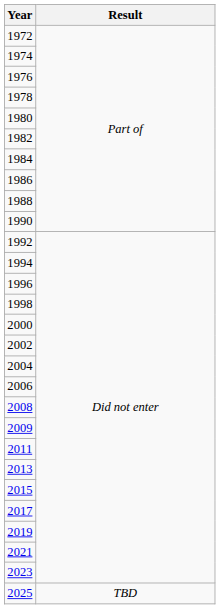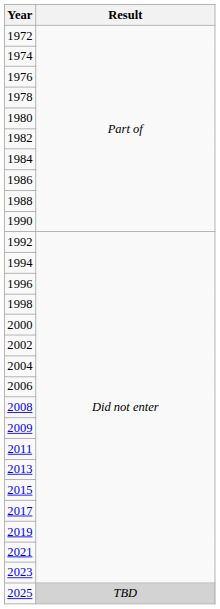2025 | Result: no background -> lightgrey background
